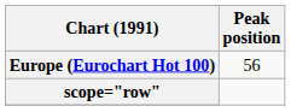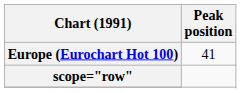Europe (Eurochart Hot 100) | Peak position: 56 -> 41
